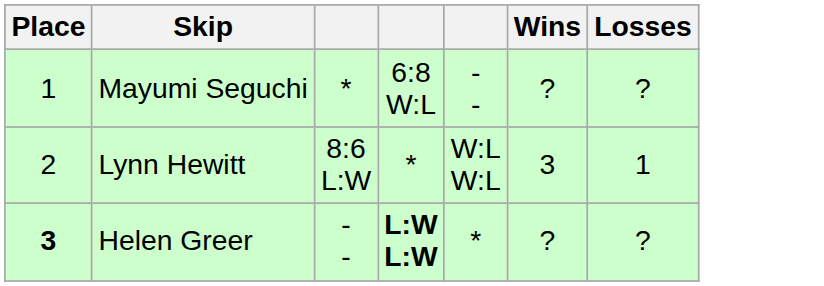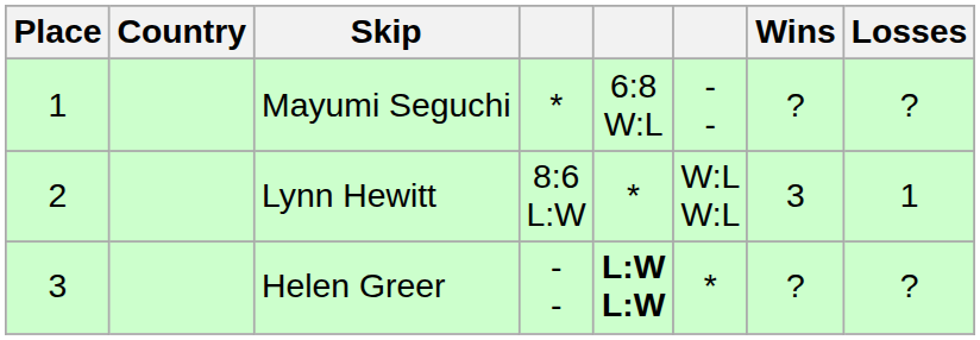+ column: Country
Helen Greer | Place: bold -> normal
